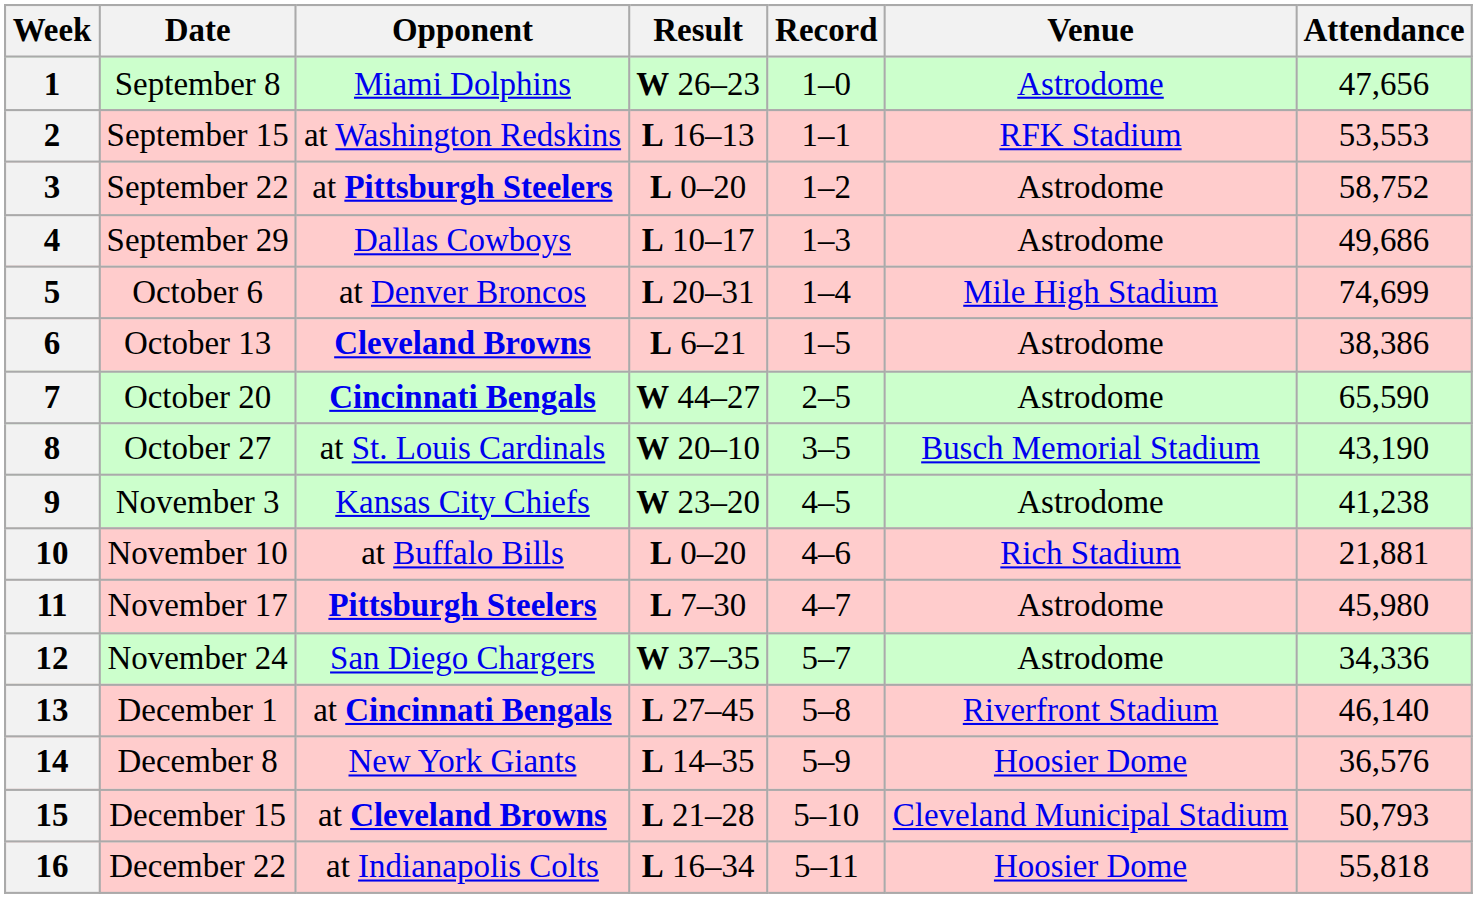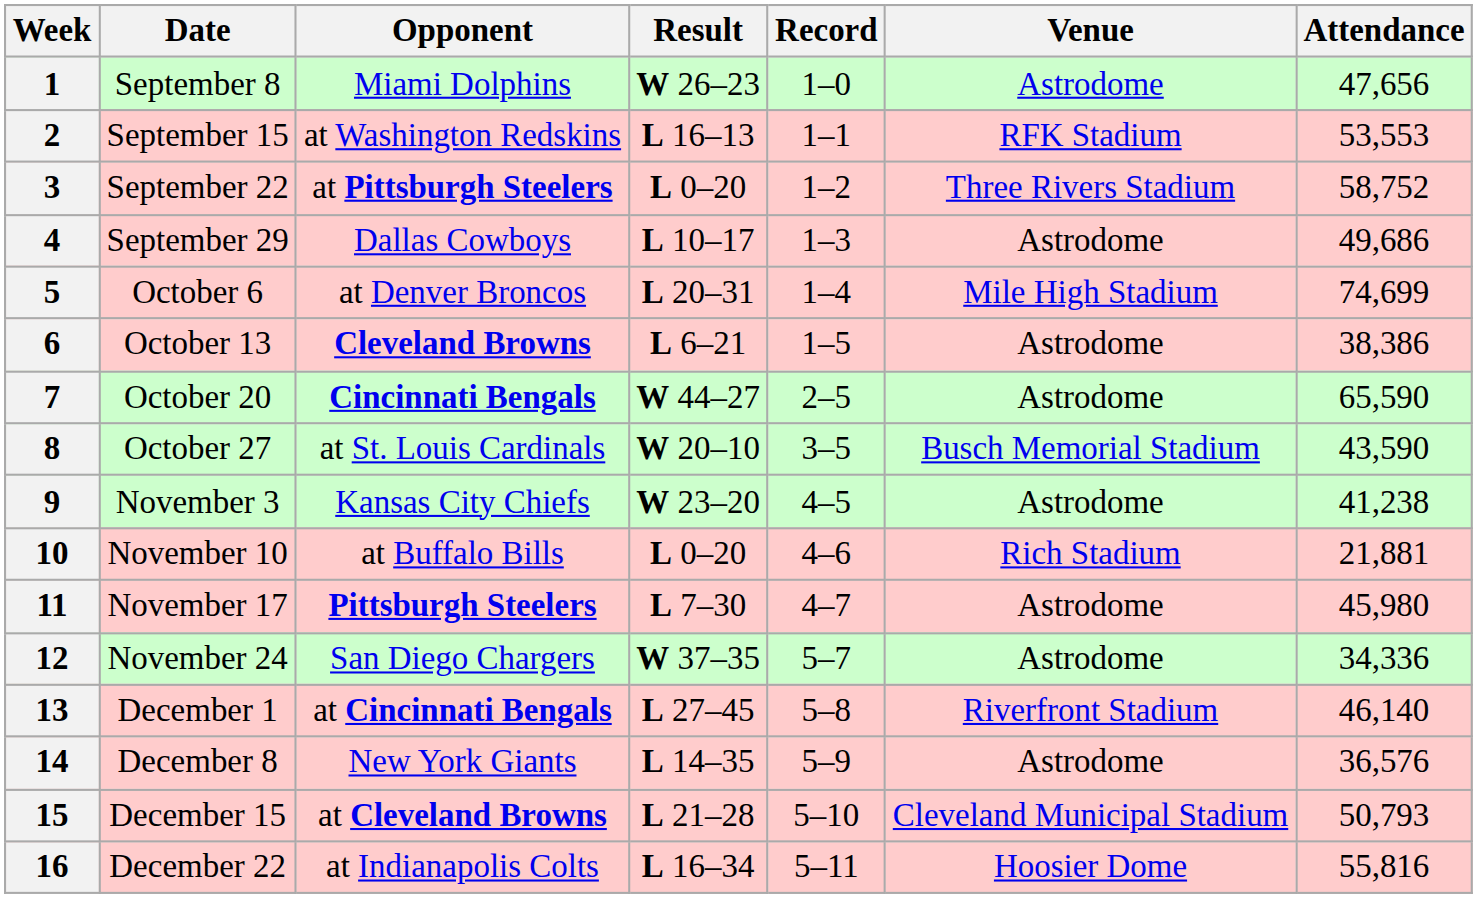3 | Venue: Astrodome -> Three Rivers Stadium
8 | Attendance: 43,190 -> 43,590
14 | Venue: Hoosier Dome -> Astrodome
16 | Attendance: 55,818 -> 55,816
